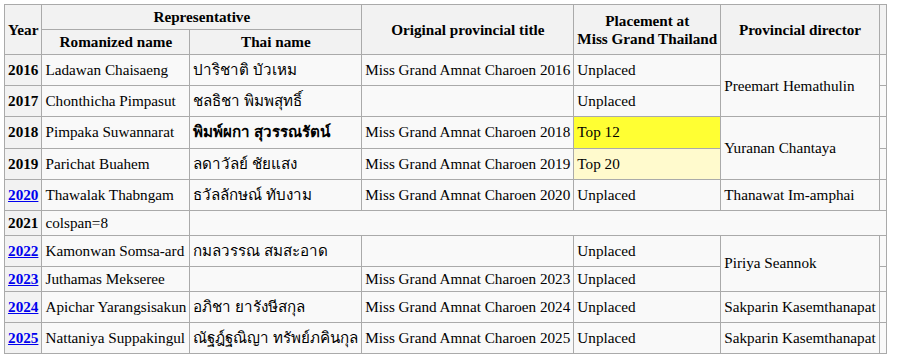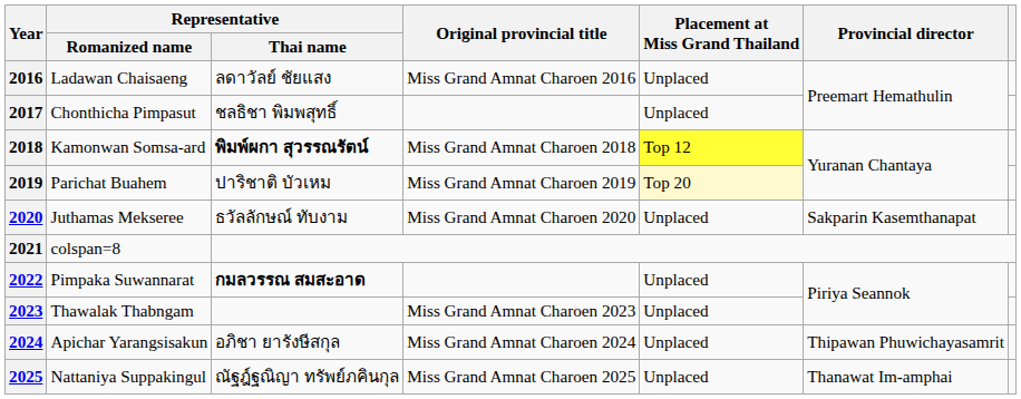2016 | Representative / Thai name: ปาริชาติ บัวเหม -> ลดาวัลย์ ชัยแสง
2018 | Representative / Romanized name: Pimpaka Suwannarat -> Kamonwan Somsa-ard
2019 | Representative / Thai name: ลดาวัลย์ ชัยแสง -> ปาริชาติ บัวเหม
2020 | Representative / Romanized name: Thawalak Thabngam -> Juthamas Mekseree
2020 | Provincial director: Thanawat Im-amphai -> Sakparin Kasemthanapat
2022 | Representative / Romanized name: Kamonwan Somsa-ard -> Pimpaka Suwannarat
2022 | Representative / Thai name: normal -> bold
2023 | Representative / Romanized name: Juthamas Mekseree -> Thawalak Thabngam
2024 | Provincial director: Sakparin Kasemthanapat -> Thipawan Phuwichayasamrit
2025 | Provincial director: Sakparin Kasemthanapat -> Thanawat Im-amphai
